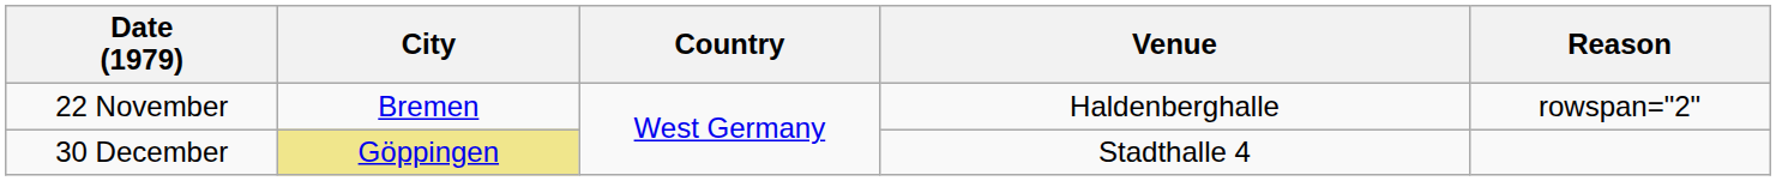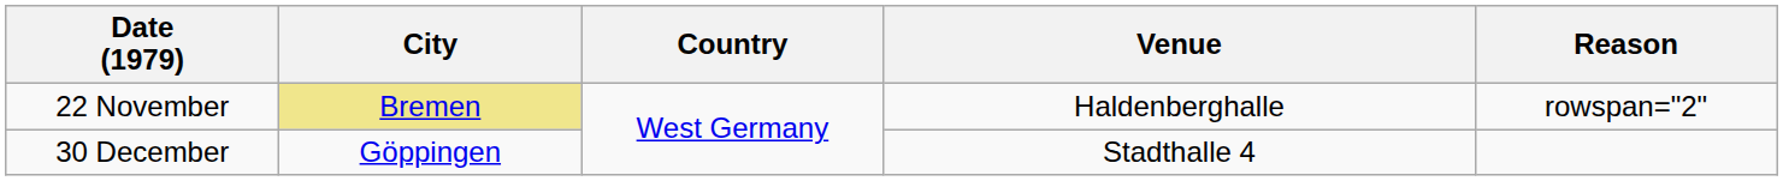22 November | City: no background -> khaki background
30 December | City: khaki background -> no background
